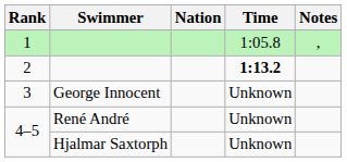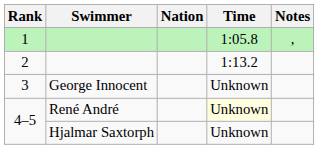2 | Time: bold -> normal
4–5 / René André | Time: no background -> lightyellow background
